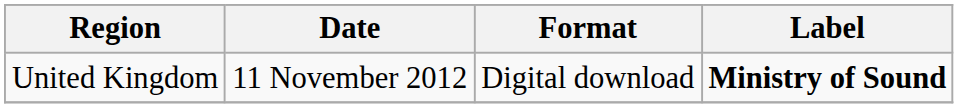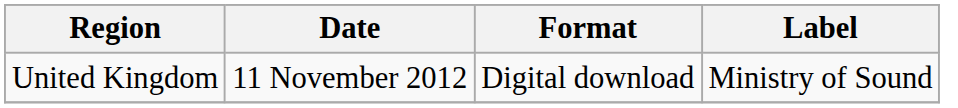United Kingdom | Label: bold -> normal
